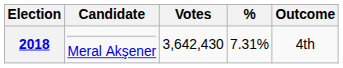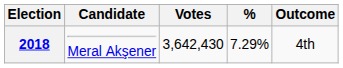2018 | %: 7.31% -> 7.29%
